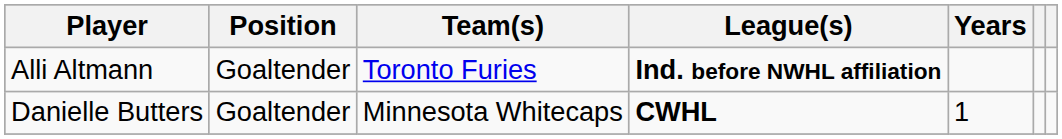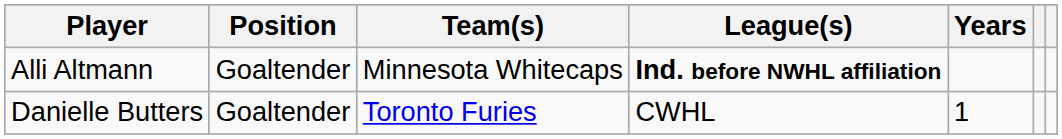Alli Altmann | Team(s): Toronto Furies -> Minnesota Whitecaps
Danielle Butters | Team(s): Minnesota Whitecaps -> Toronto Furies
Danielle Butters | League(s): bold -> normal
